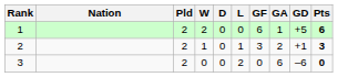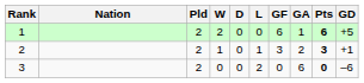columns swapped: Pts <-> GD
